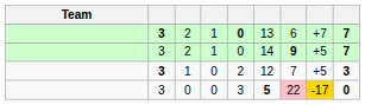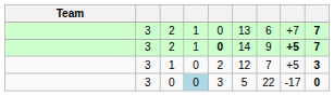row 2 | column 2: bold -> normal
row 2 | column 5: bold -> normal
row 3 | column 5: normal -> bold
row 3 | column 7: bold -> normal
row 3 | column 8: normal -> bold
row 4 | column 2: bold -> normal
row 5 | column 4: no background -> lightblue background
row 5 | column 6: bold -> normal
row 5 | column 7: pink background -> no background
row 5 | column 8: gold background -> no background
